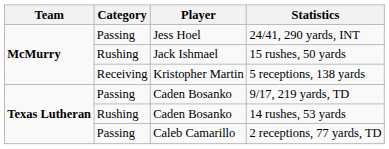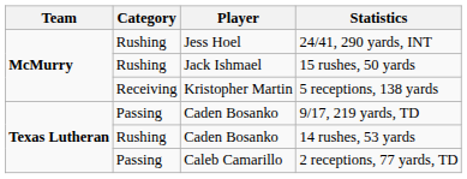24/41, 290 yards, INT | Category: Passing -> Rushing
